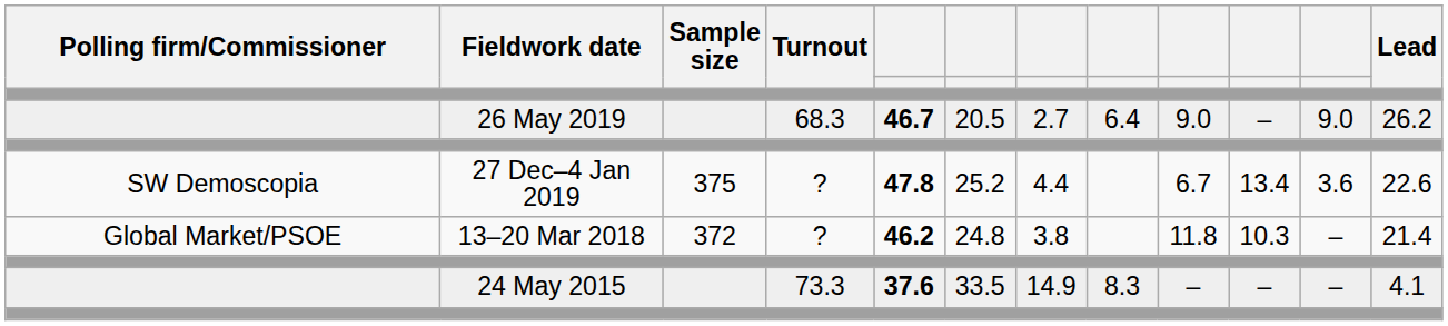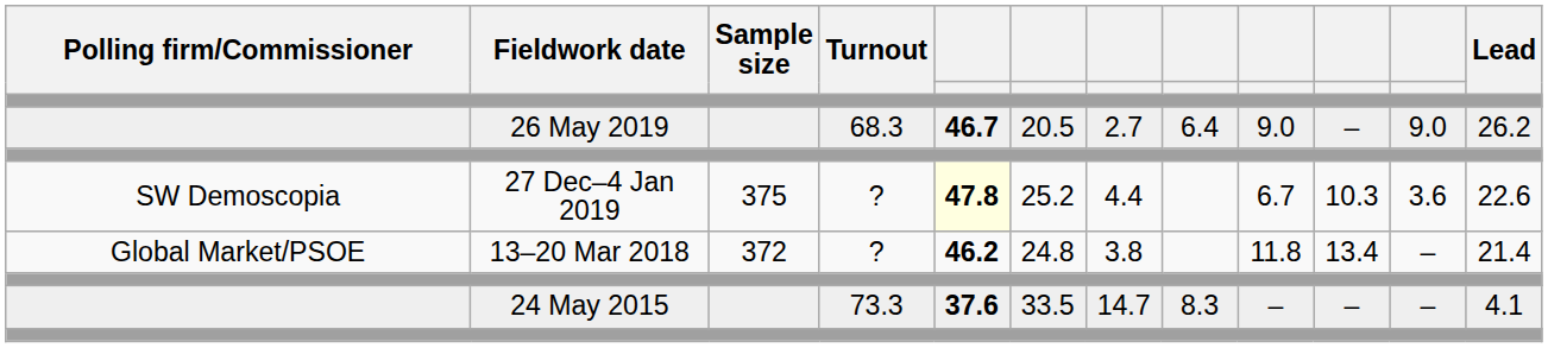27 Dec–4 Jan 2019 | column 5: no background -> lightyellow background
27 Dec–4 Jan 2019 | column 10: 13.4 -> 10.3
13–20 Mar 2018 | column 10: 10.3 -> 13.4
24 May 2015 | column 7: 14.9 -> 14.7
